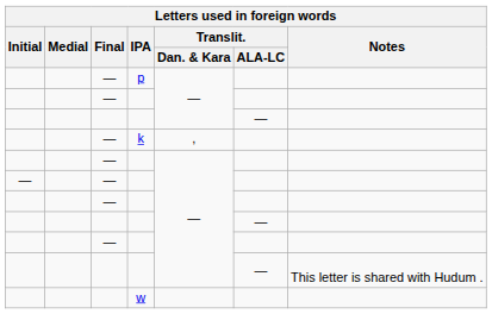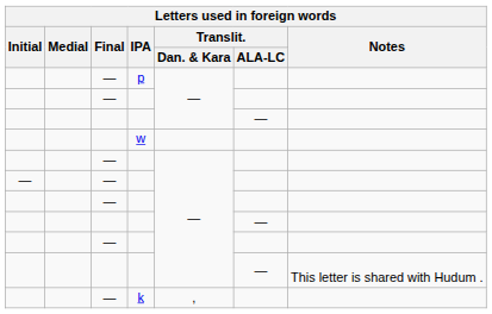rows swapped: k <-> w
